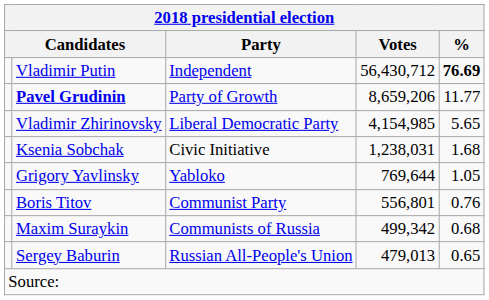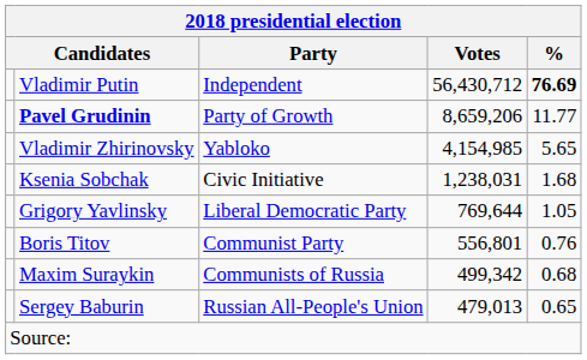Vladimir Zhirinovsky | Party: Liberal Democratic Party -> Yabloko
Grigory Yavlinsky | Party: Yabloko -> Liberal Democratic Party
